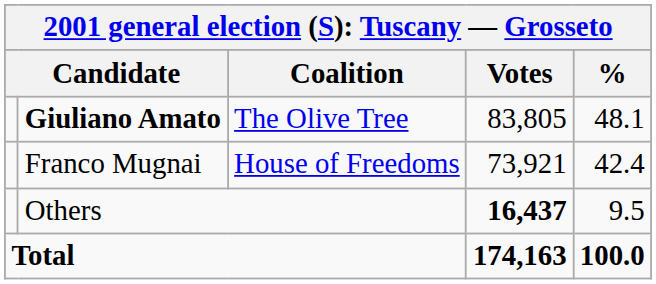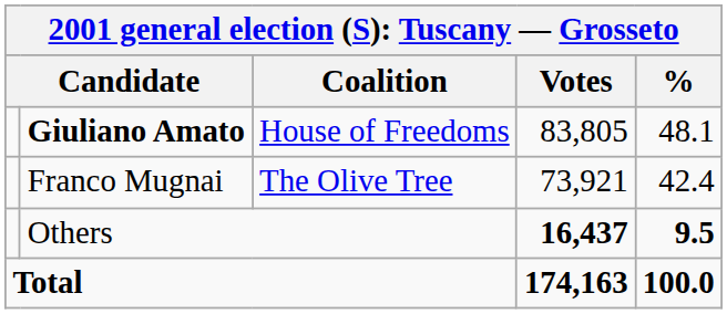Giuliano Amato | Coalition: The Olive Tree -> House of Freedoms
Franco Mugnai | Coalition: House of Freedoms -> The Olive Tree
Others | %: normal -> bold
